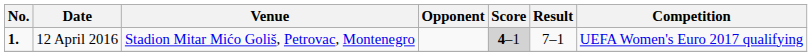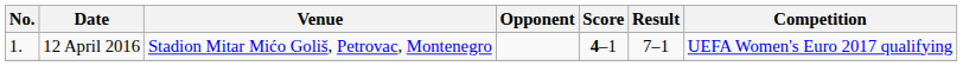12 April 2016 | No.: bold -> normal
12 April 2016 | Score: lightgrey background -> no background
